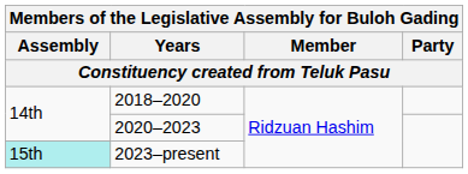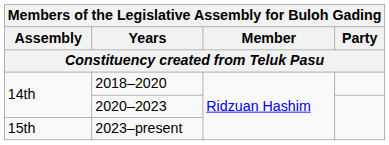2023–present | Assembly: paleturquoise background -> no background
